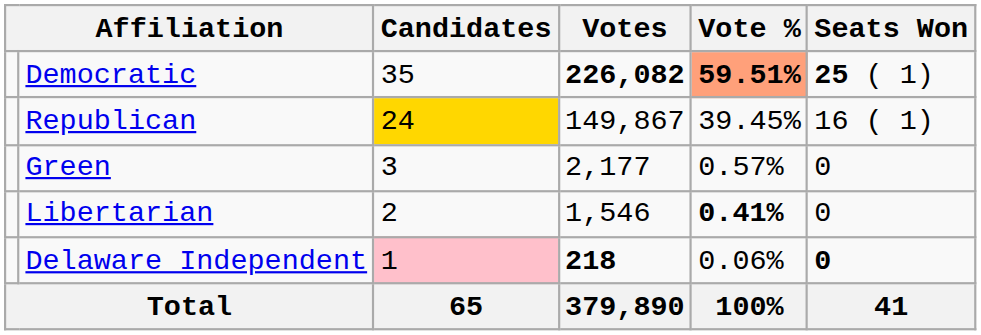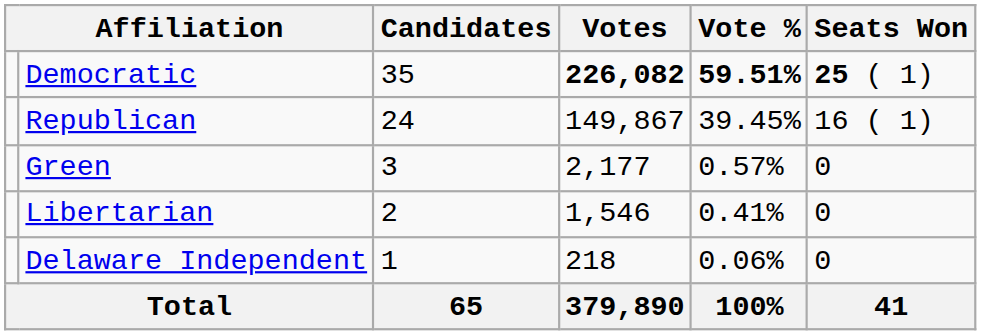Democratic | Vote %: lightsalmon background -> no background
Republican | Candidates: gold background -> no background
Libertarian | Vote %: bold -> normal
Delaware Independent | Candidates: pink background -> no background
Delaware Independent | Votes: bold -> normal
Delaware Independent | Seats Won: bold -> normal
